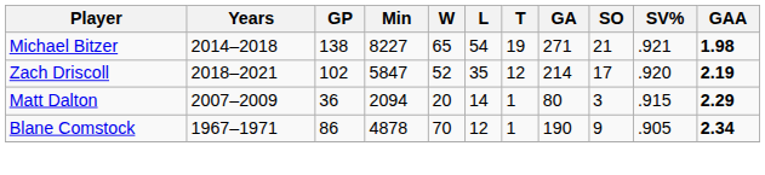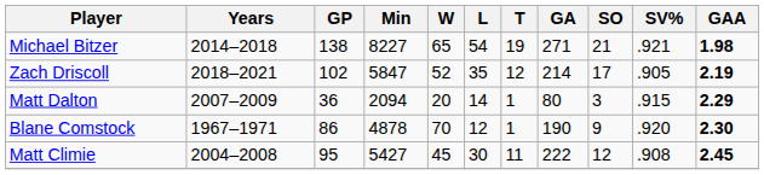Zach Driscoll | SV%: .920 -> .905
Blane Comstock | SV%: .905 -> .920
Blane Comstock | GAA: 2.34 -> 2.30
+ row: Matt Climie | 2004–2008 | 95 | 5427 | 45 | 30 | 11 | 222 | 12 | .908 | 2.45
